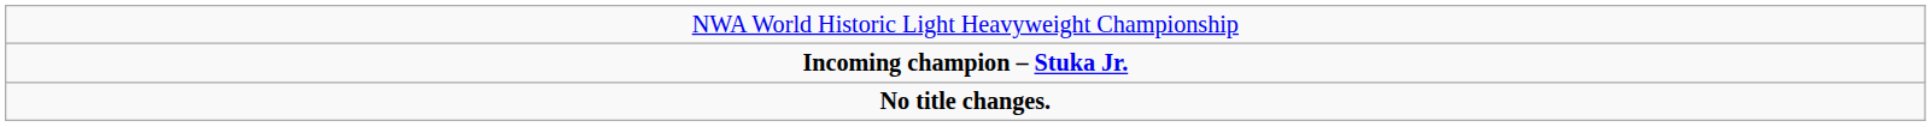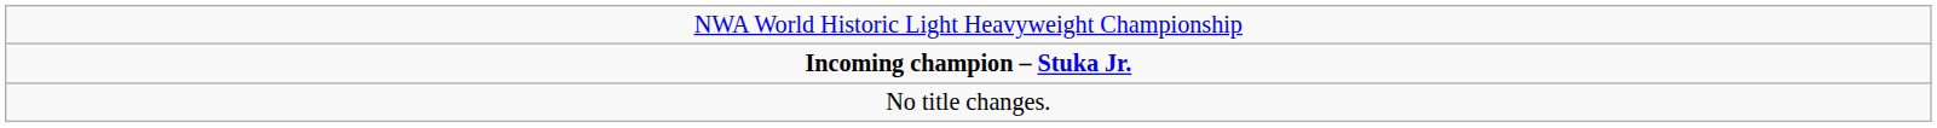row 3 | column 1: bold -> normal
